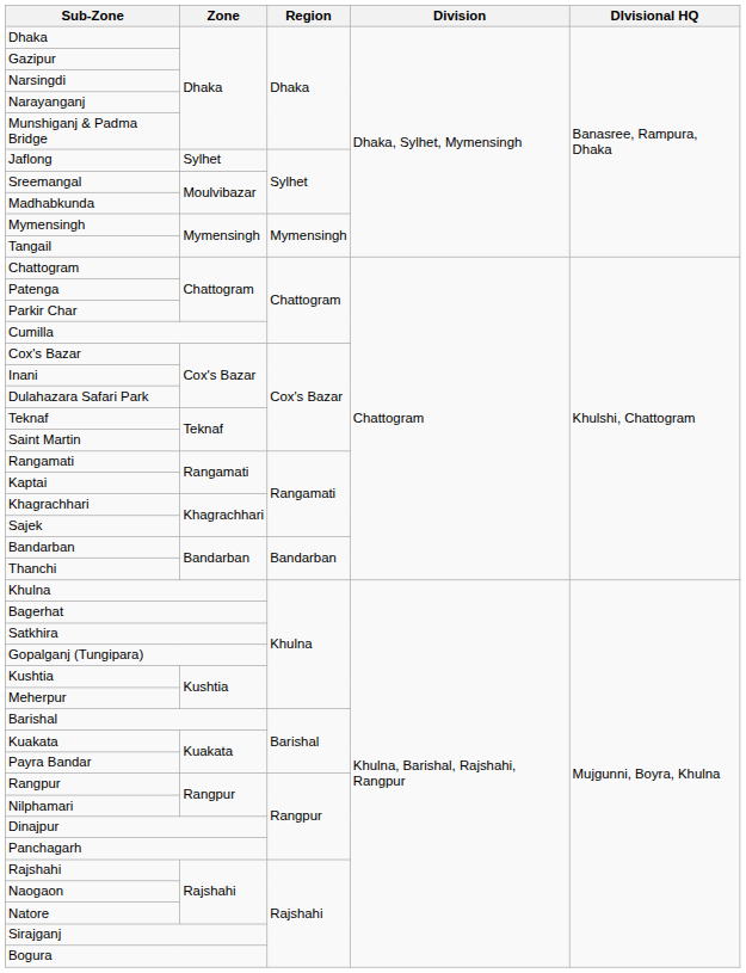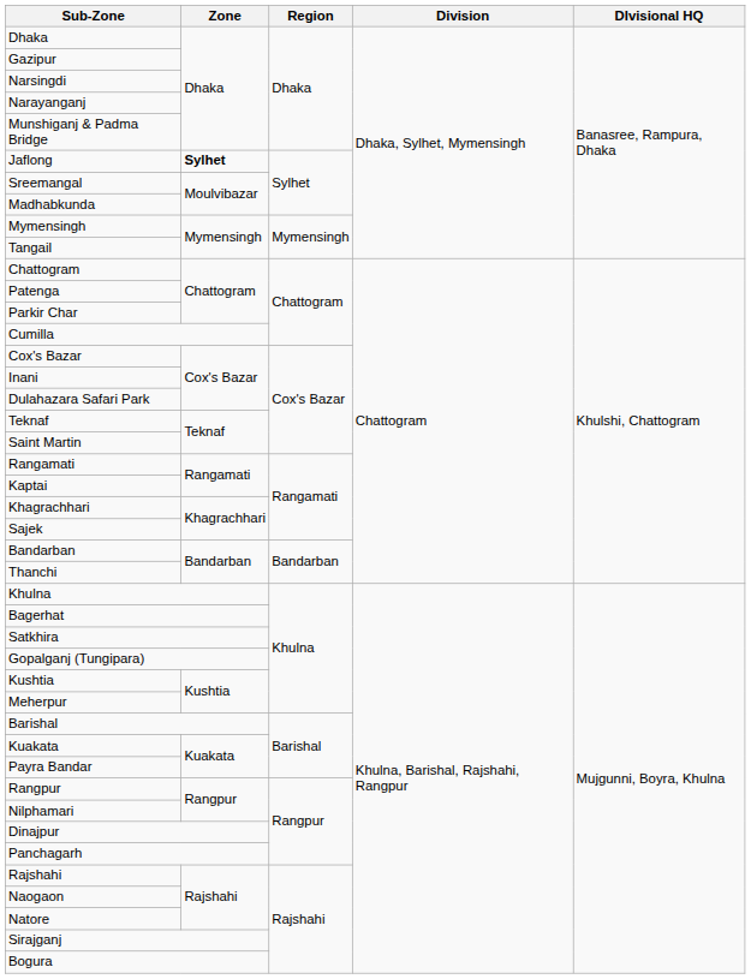Jaflong | Zone: normal -> bold
